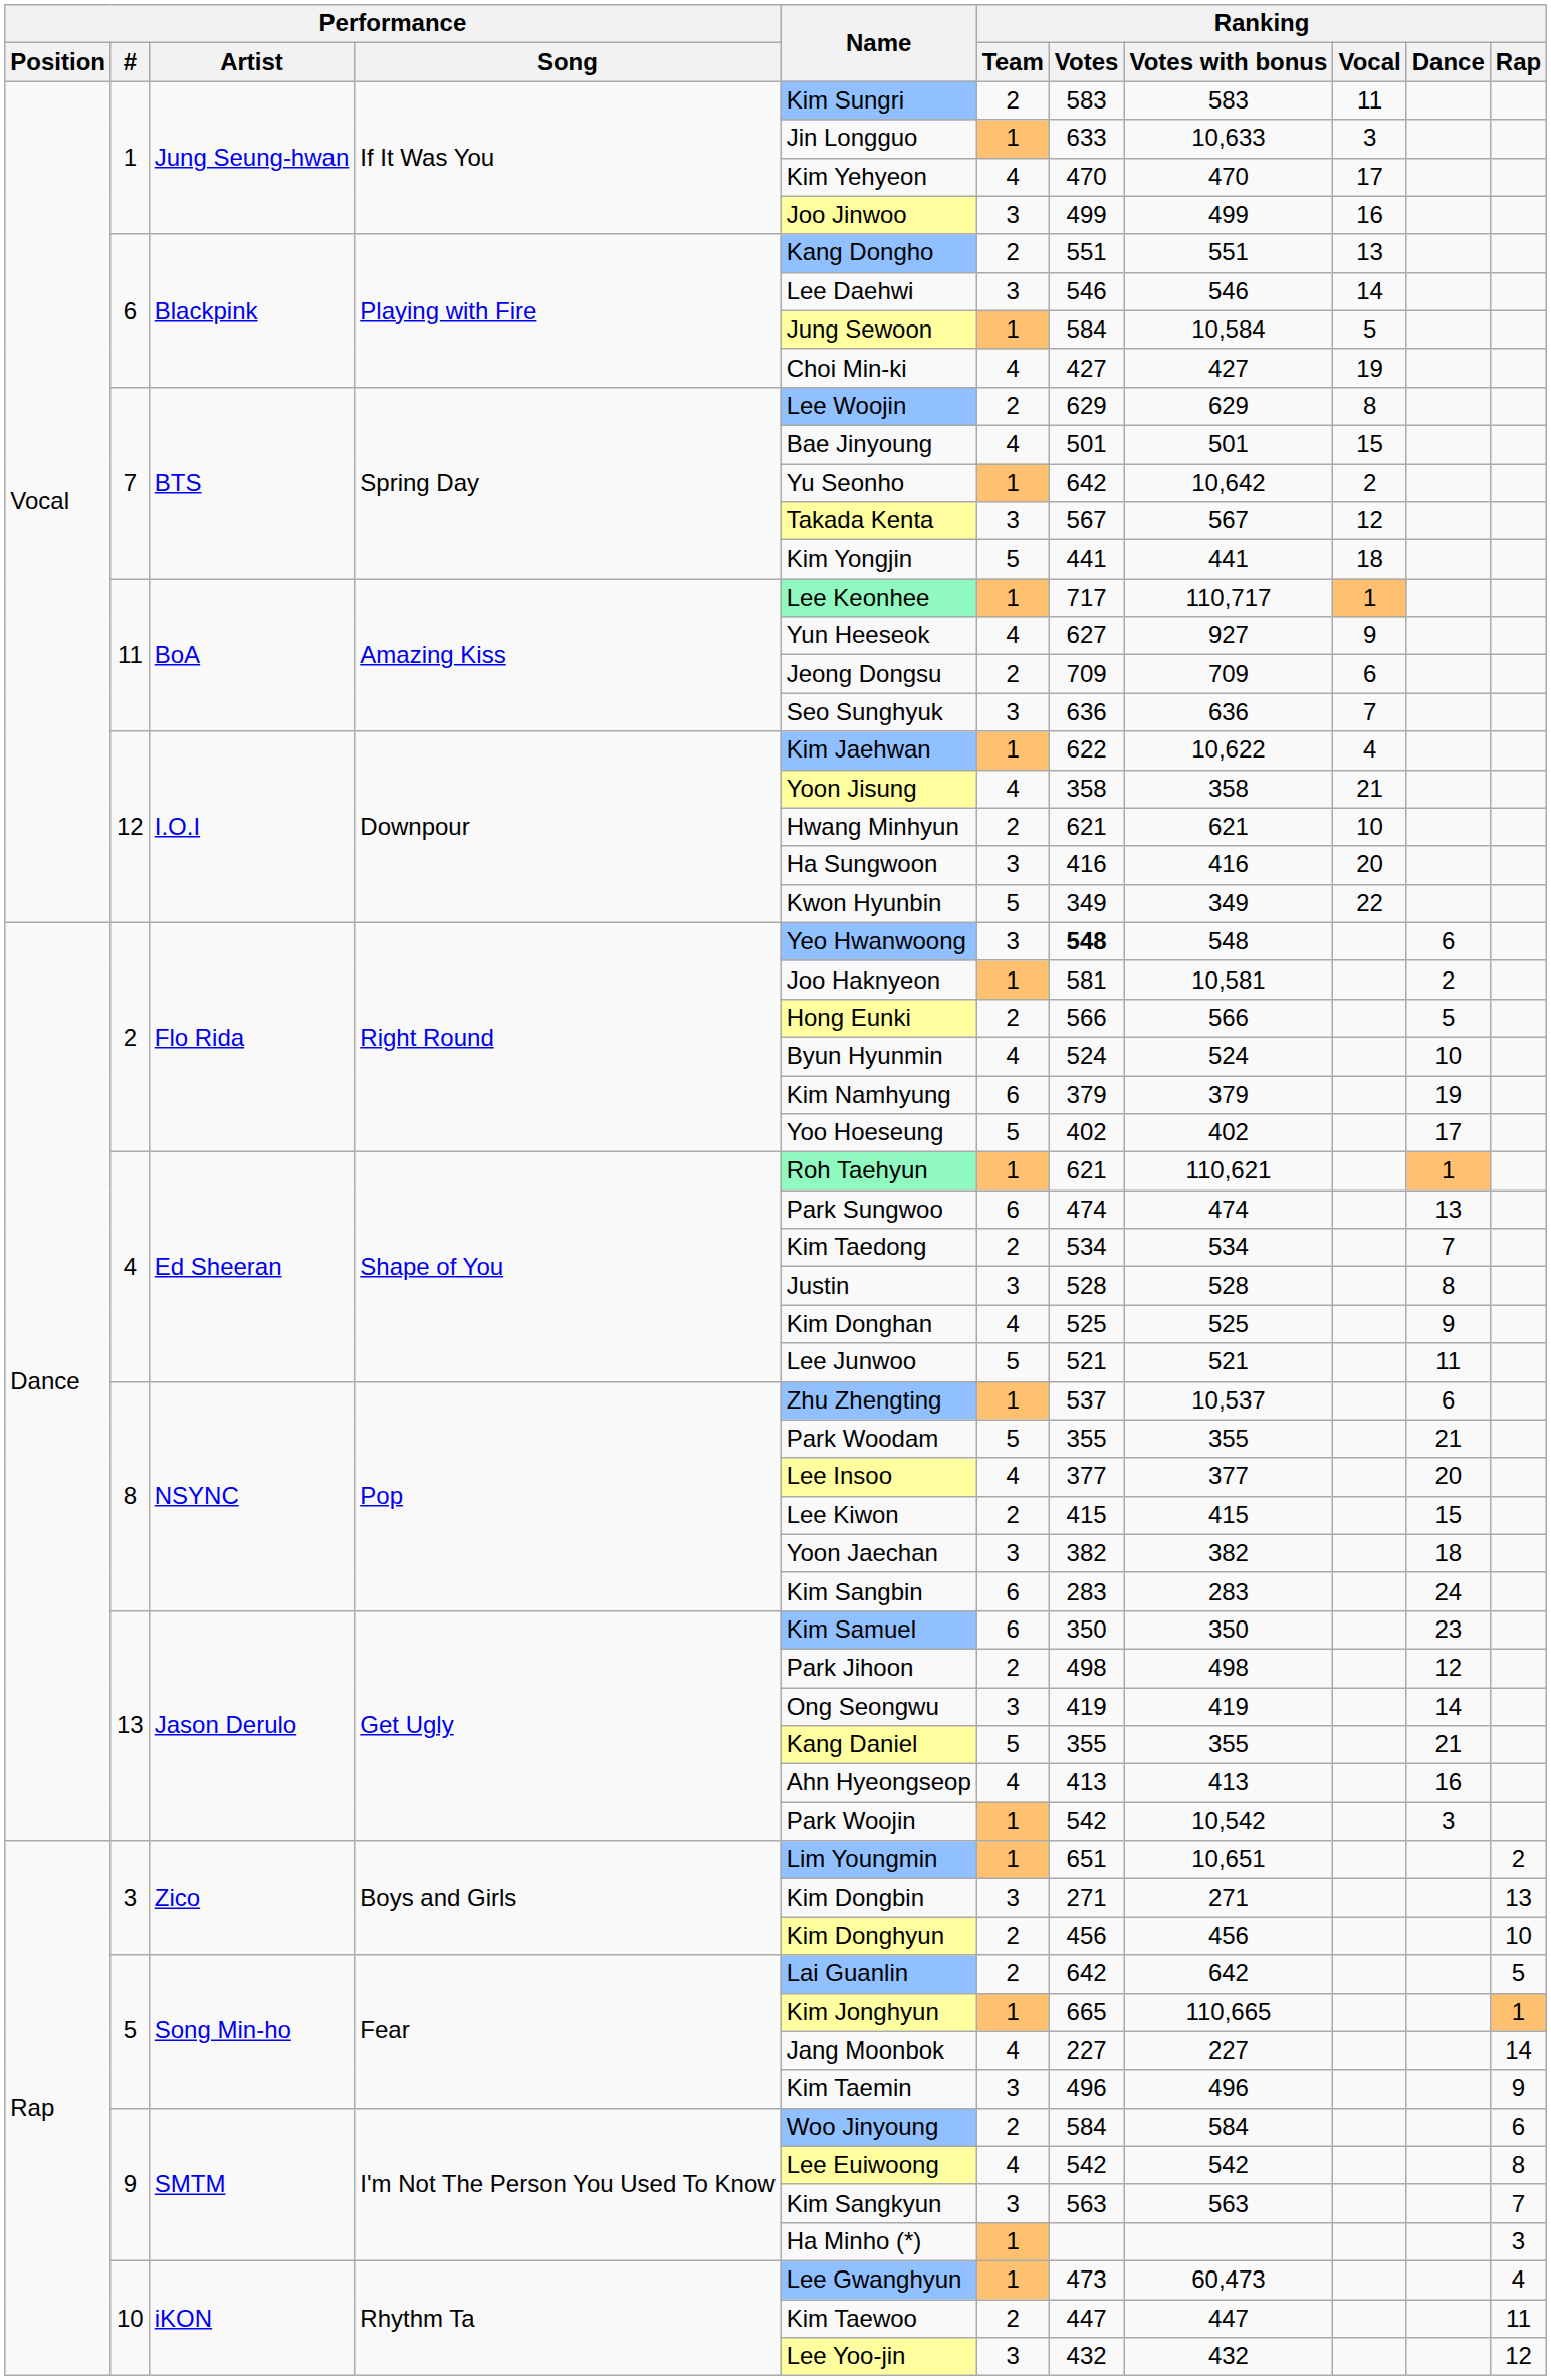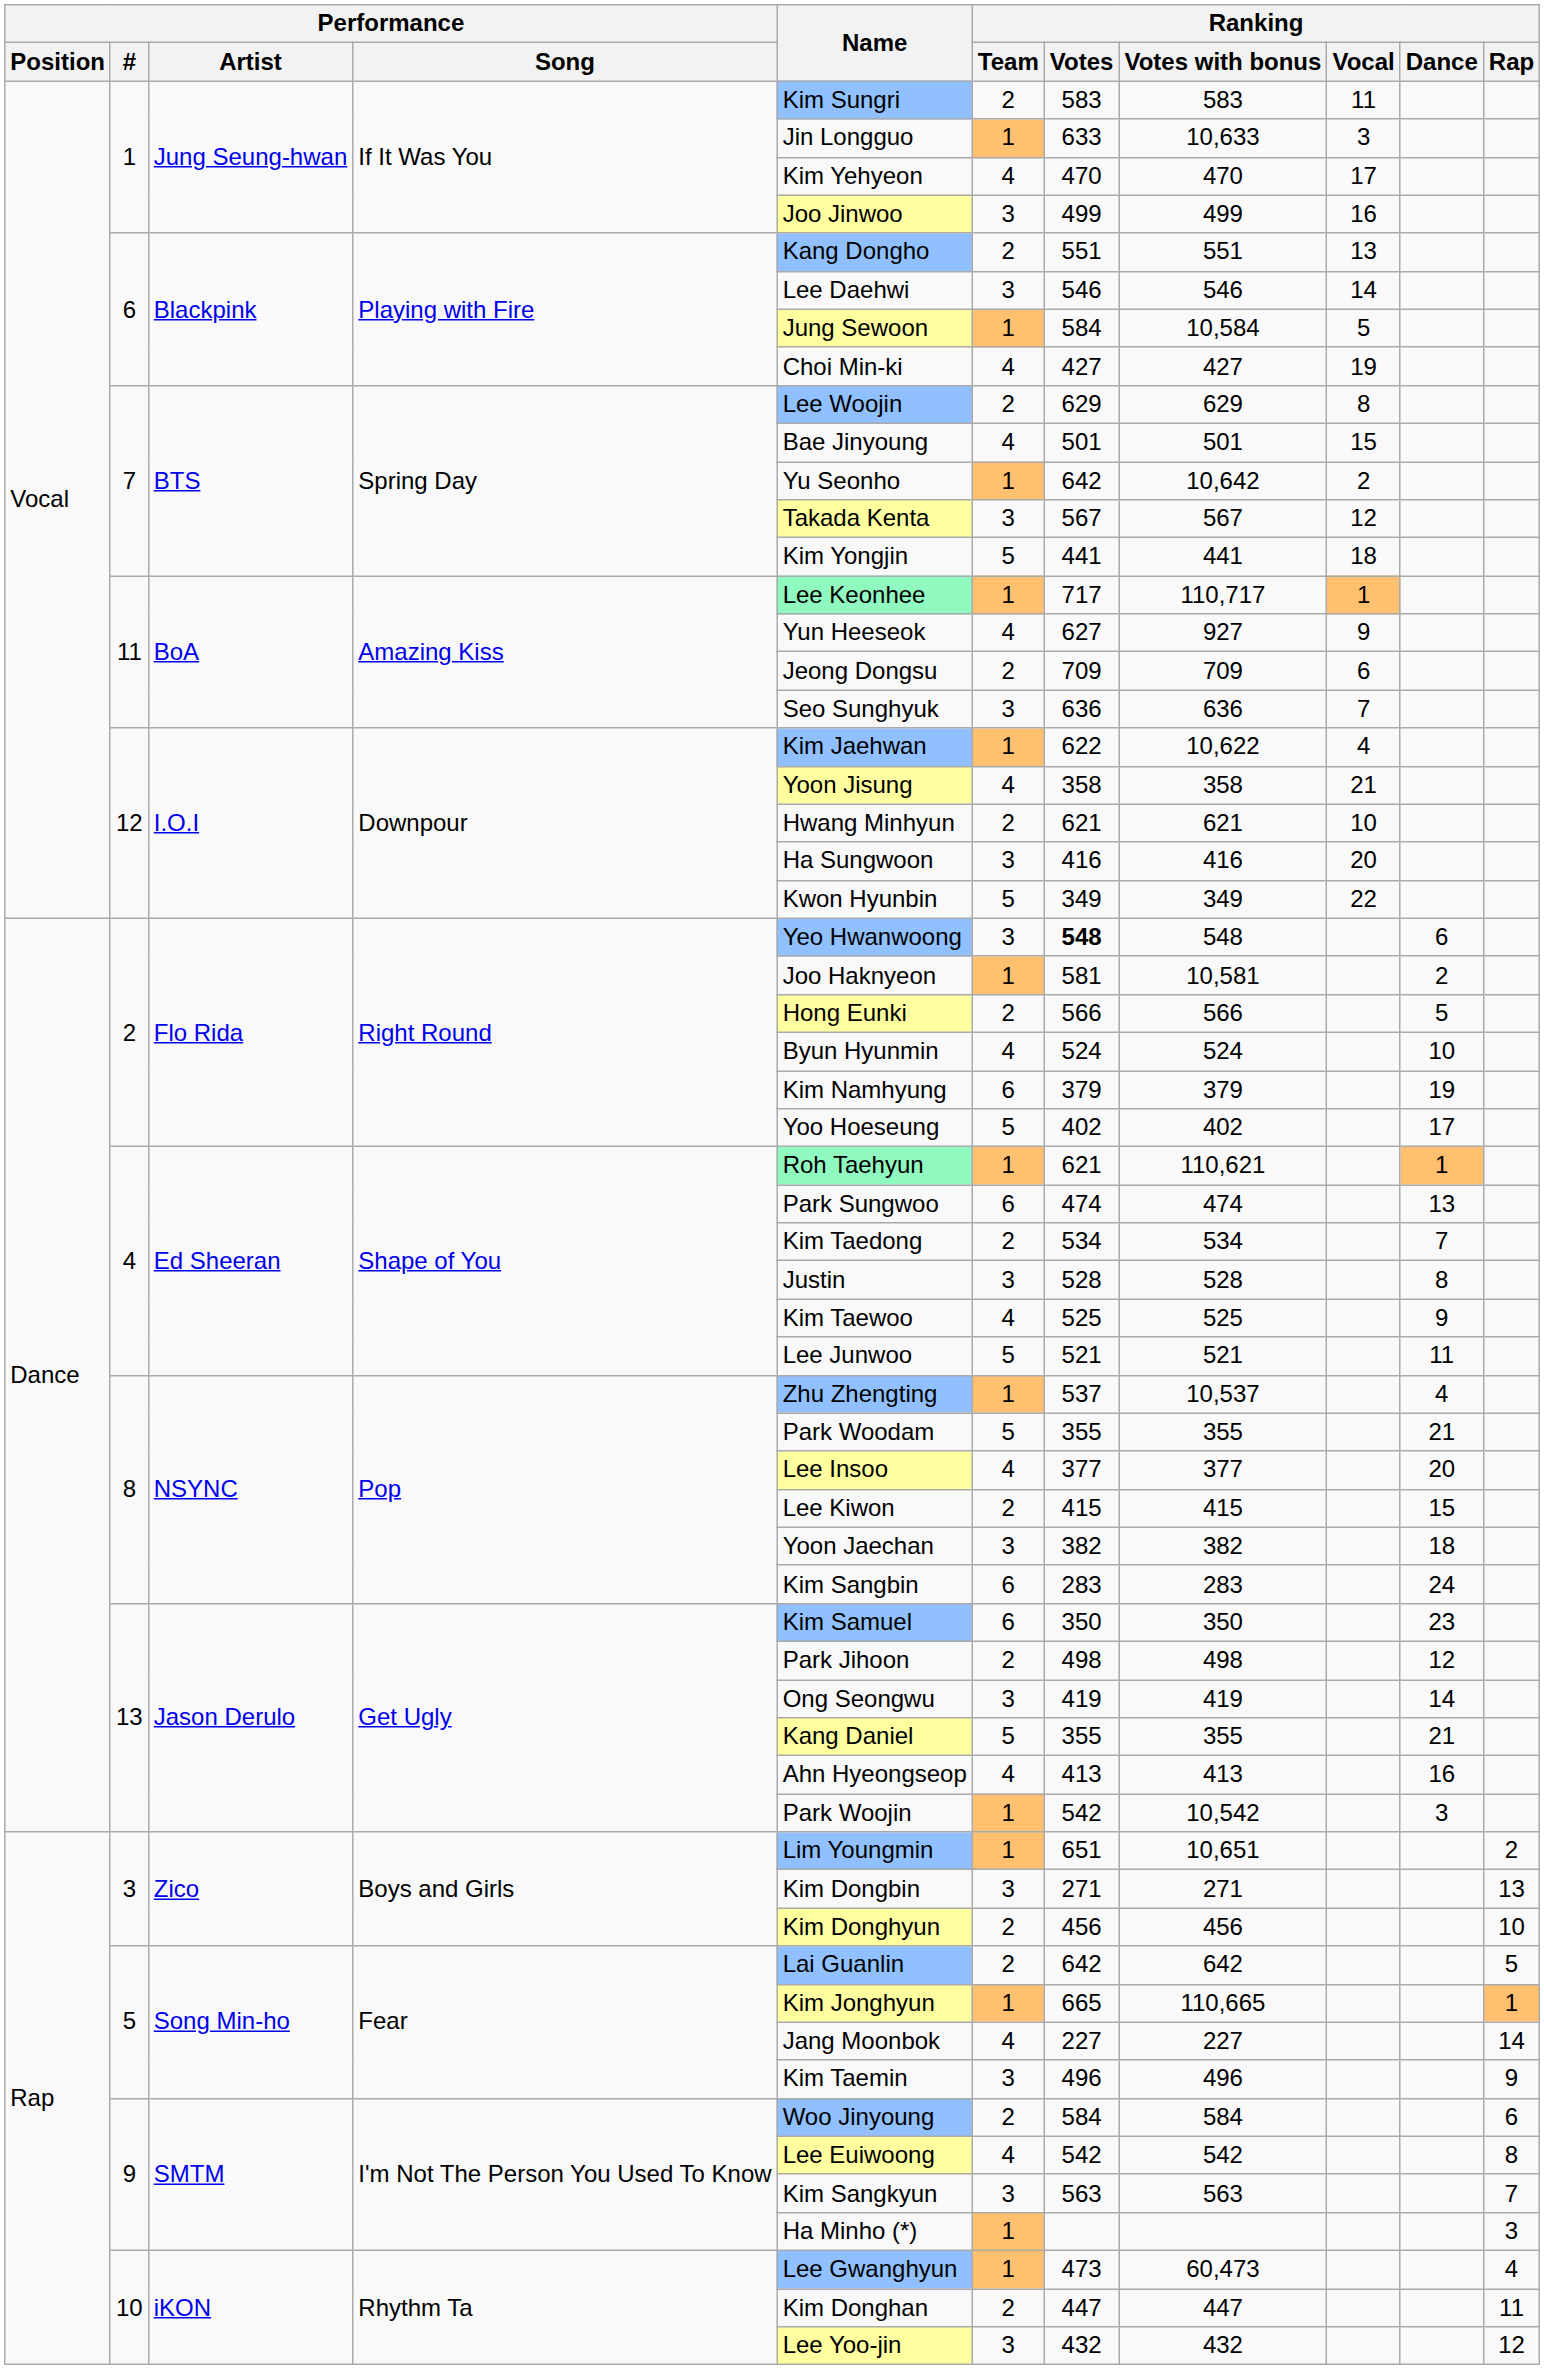row 35 | Name: Kim Donghan -> Kim Taewoo
row 37 | Ranking / Dance: 6 -> 4
row 61 | Name: Kim Taewoo -> Kim Donghan
